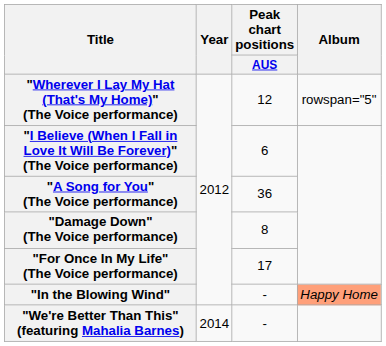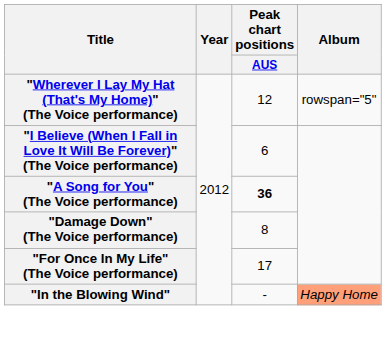"A Song for You" (The Voice performance) | Peak chart positions / AUS: normal -> bold
- row: "We're Better Than This" (featuring Mahalia Barnes) | 2014 | -
